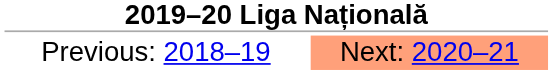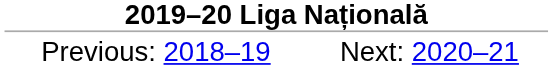Previous: 2018–19 | column 2: lightsalmon background -> no background
